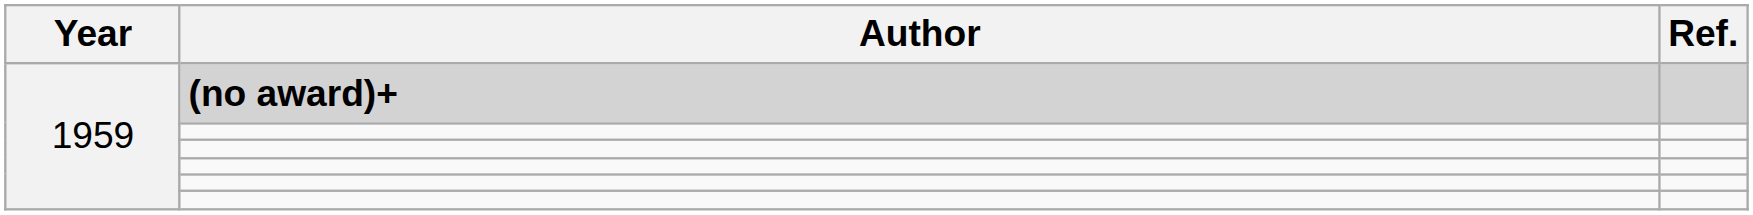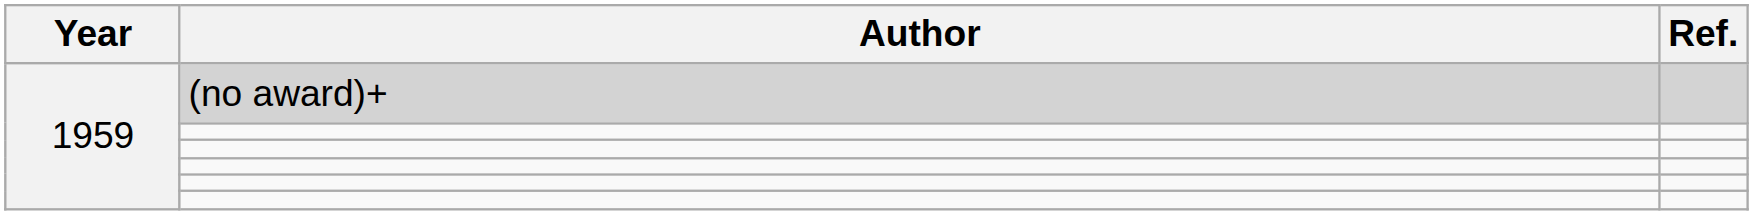(no award)+ | Author: bold -> normal
